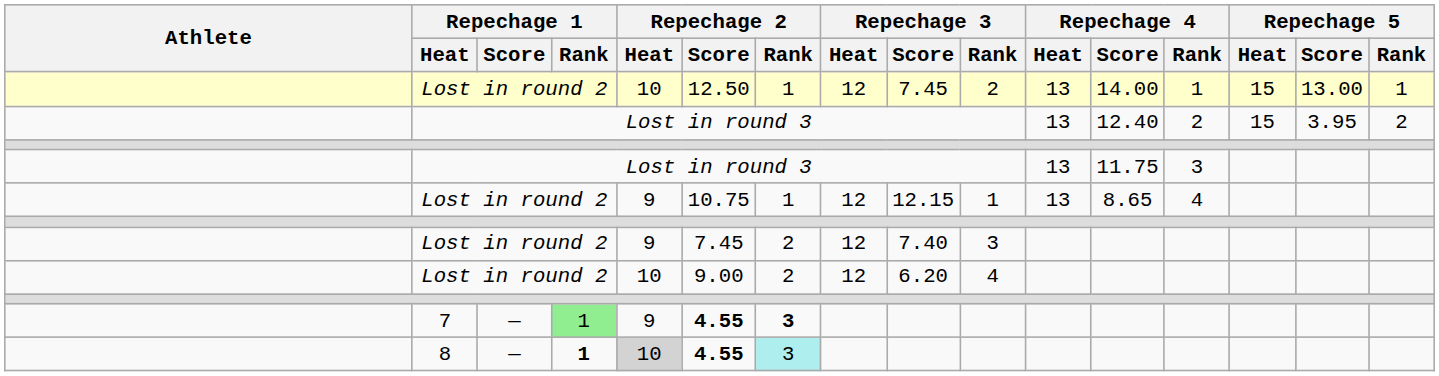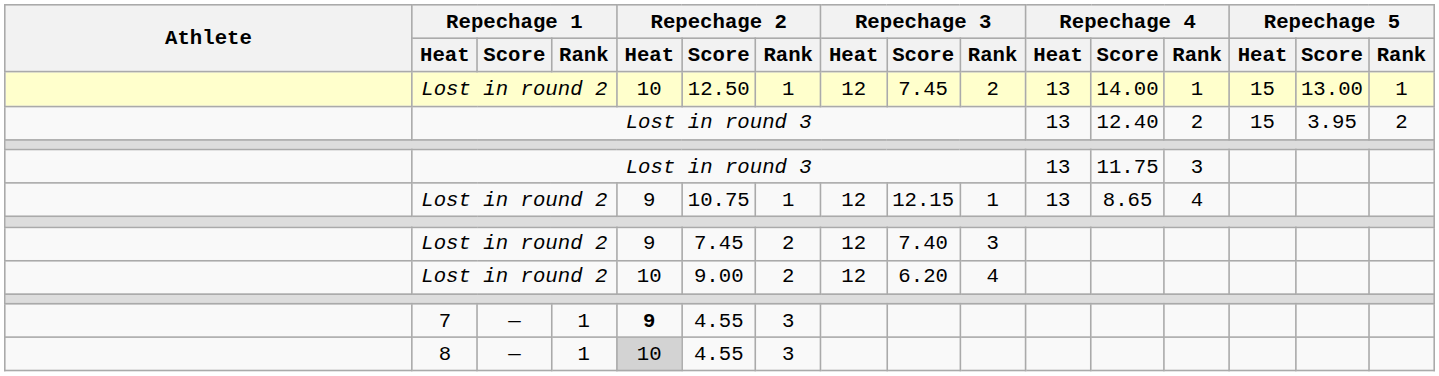7 | Repechage 1 / Rank: lightgreen background -> no background
7 | Repechage 2 / Heat: normal -> bold
7 | Repechage 2 / Score: bold -> normal
7 | Repechage 2 / Rank: bold -> normal
8 | Repechage 1 / Rank: bold -> normal
8 | Repechage 2 / Score: bold -> normal
8 | Repechage 2 / Rank: paleturquoise background -> no background
